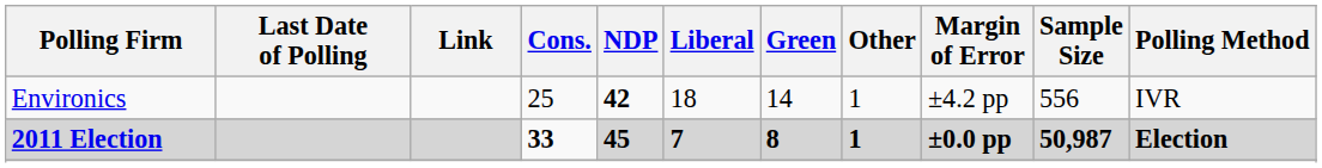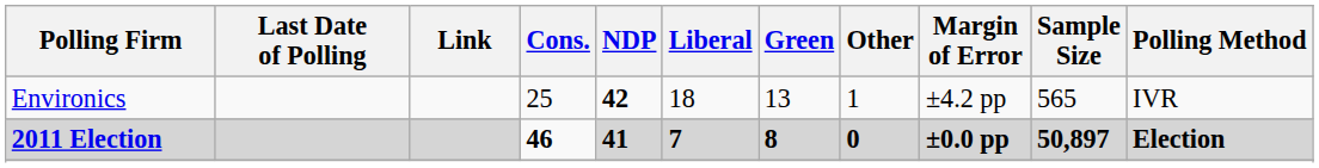Environics | Green: 14 -> 13
Environics | Sample Size: 556 -> 565
2011 Election | Cons.: 33 -> 46
2011 Election | NDP: 45 -> 41
2011 Election | Other: 1 -> 0
2011 Election | Sample Size: 50,987 -> 50,897
